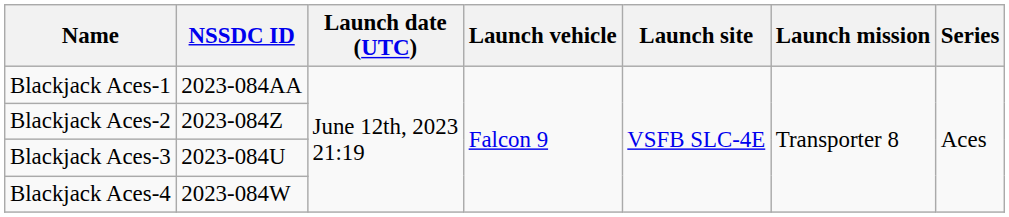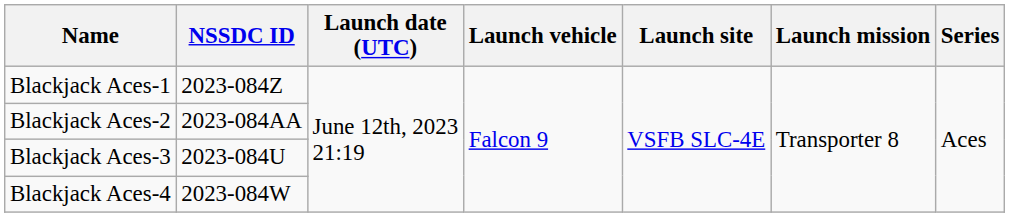Blackjack Aces-1 | NSSDC ID: 2023-084AA -> 2023-084Z
Blackjack Aces-2 | NSSDC ID: 2023-084Z -> 2023-084AA
